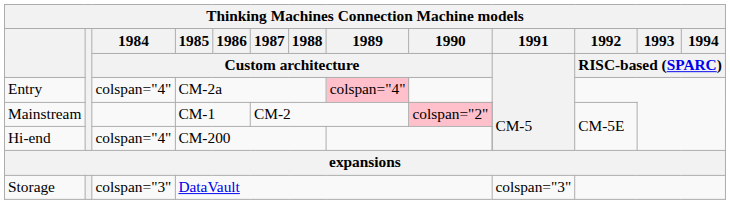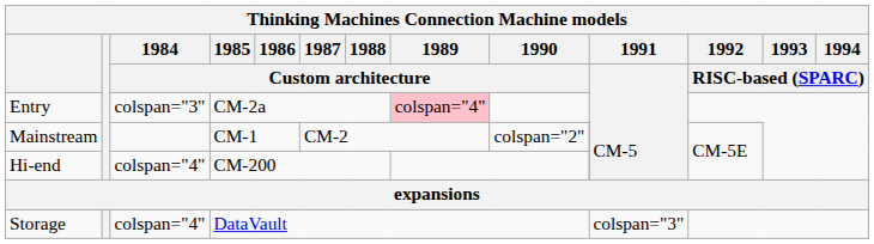Entry | 1984 / Custom architecture: colspan="4" -> colspan="3"
Mainstream | 1990 / Custom architecture: pink background -> no background
Storage | 1984 / Custom architecture: colspan="3" -> colspan="4"
